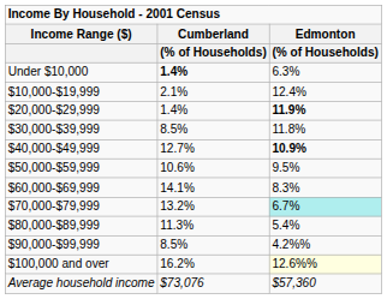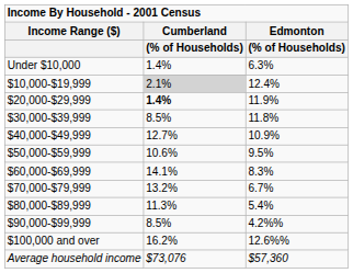Under $10,000 | Cumberland / (% of Households): bold -> normal
$10,000-$19,999 | Cumberland / (% of Households): no background -> lightgrey background
$20,000-$29,999 | Cumberland / (% of Households): normal -> bold
$20,000-$29,999 | Edmonton / (% of Households): bold -> normal
$40,000-$49,999 | Edmonton / (% of Households): bold -> normal
$70,000-$79,999 | Edmonton / (% of Households): paleturquoise background -> no background
$100,000 and over | Edmonton / (% of Households): lightyellow background -> no background
